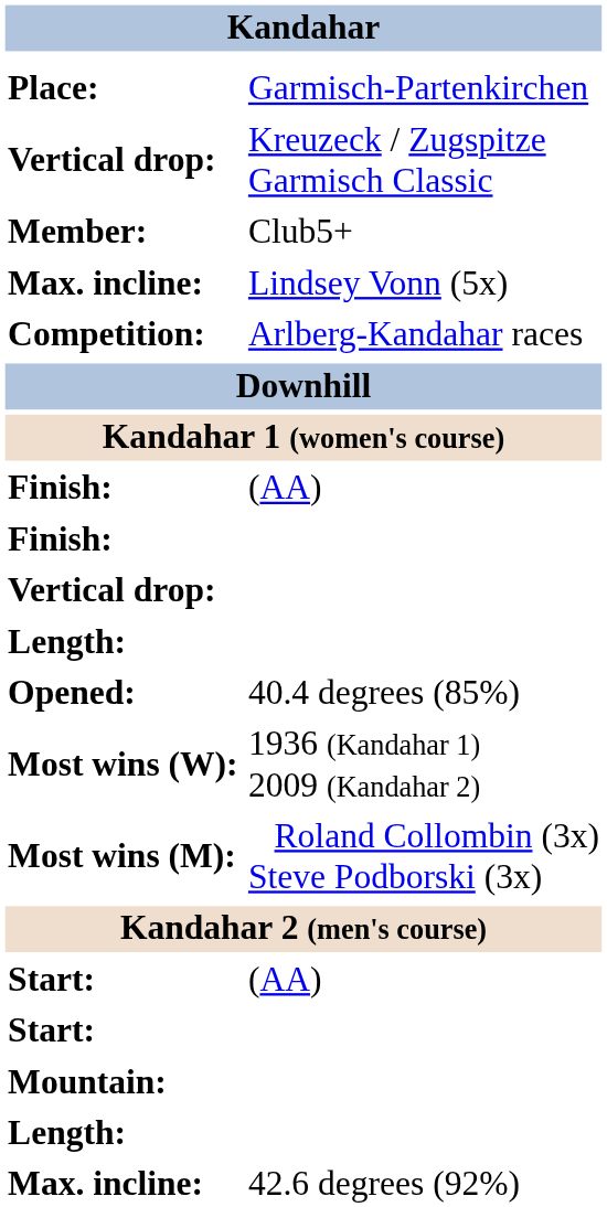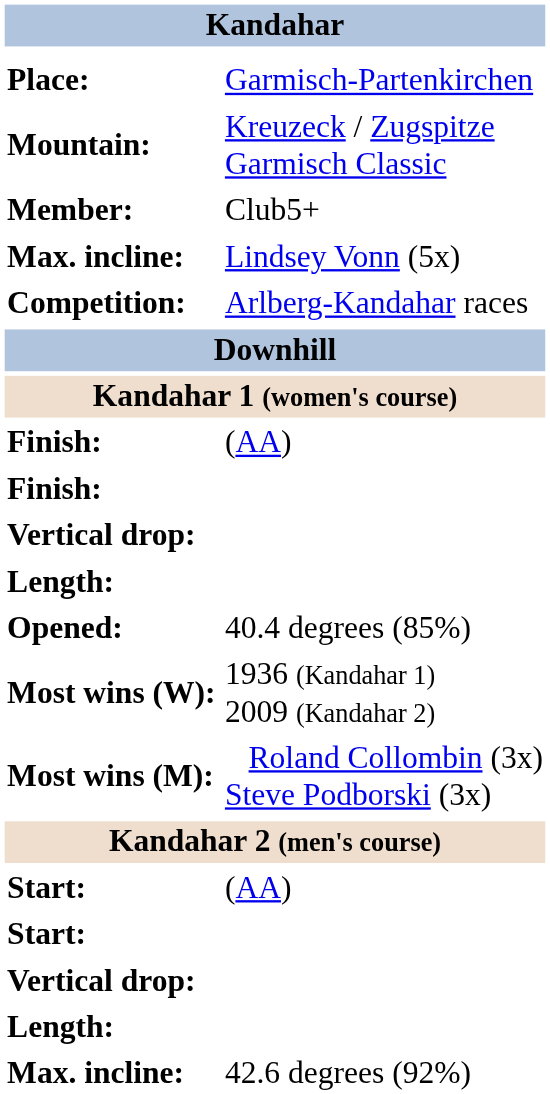row 3 | column 1: Vertical drop: -> Mountain:
row 19 | column 1: Mountain: -> Vertical drop:
